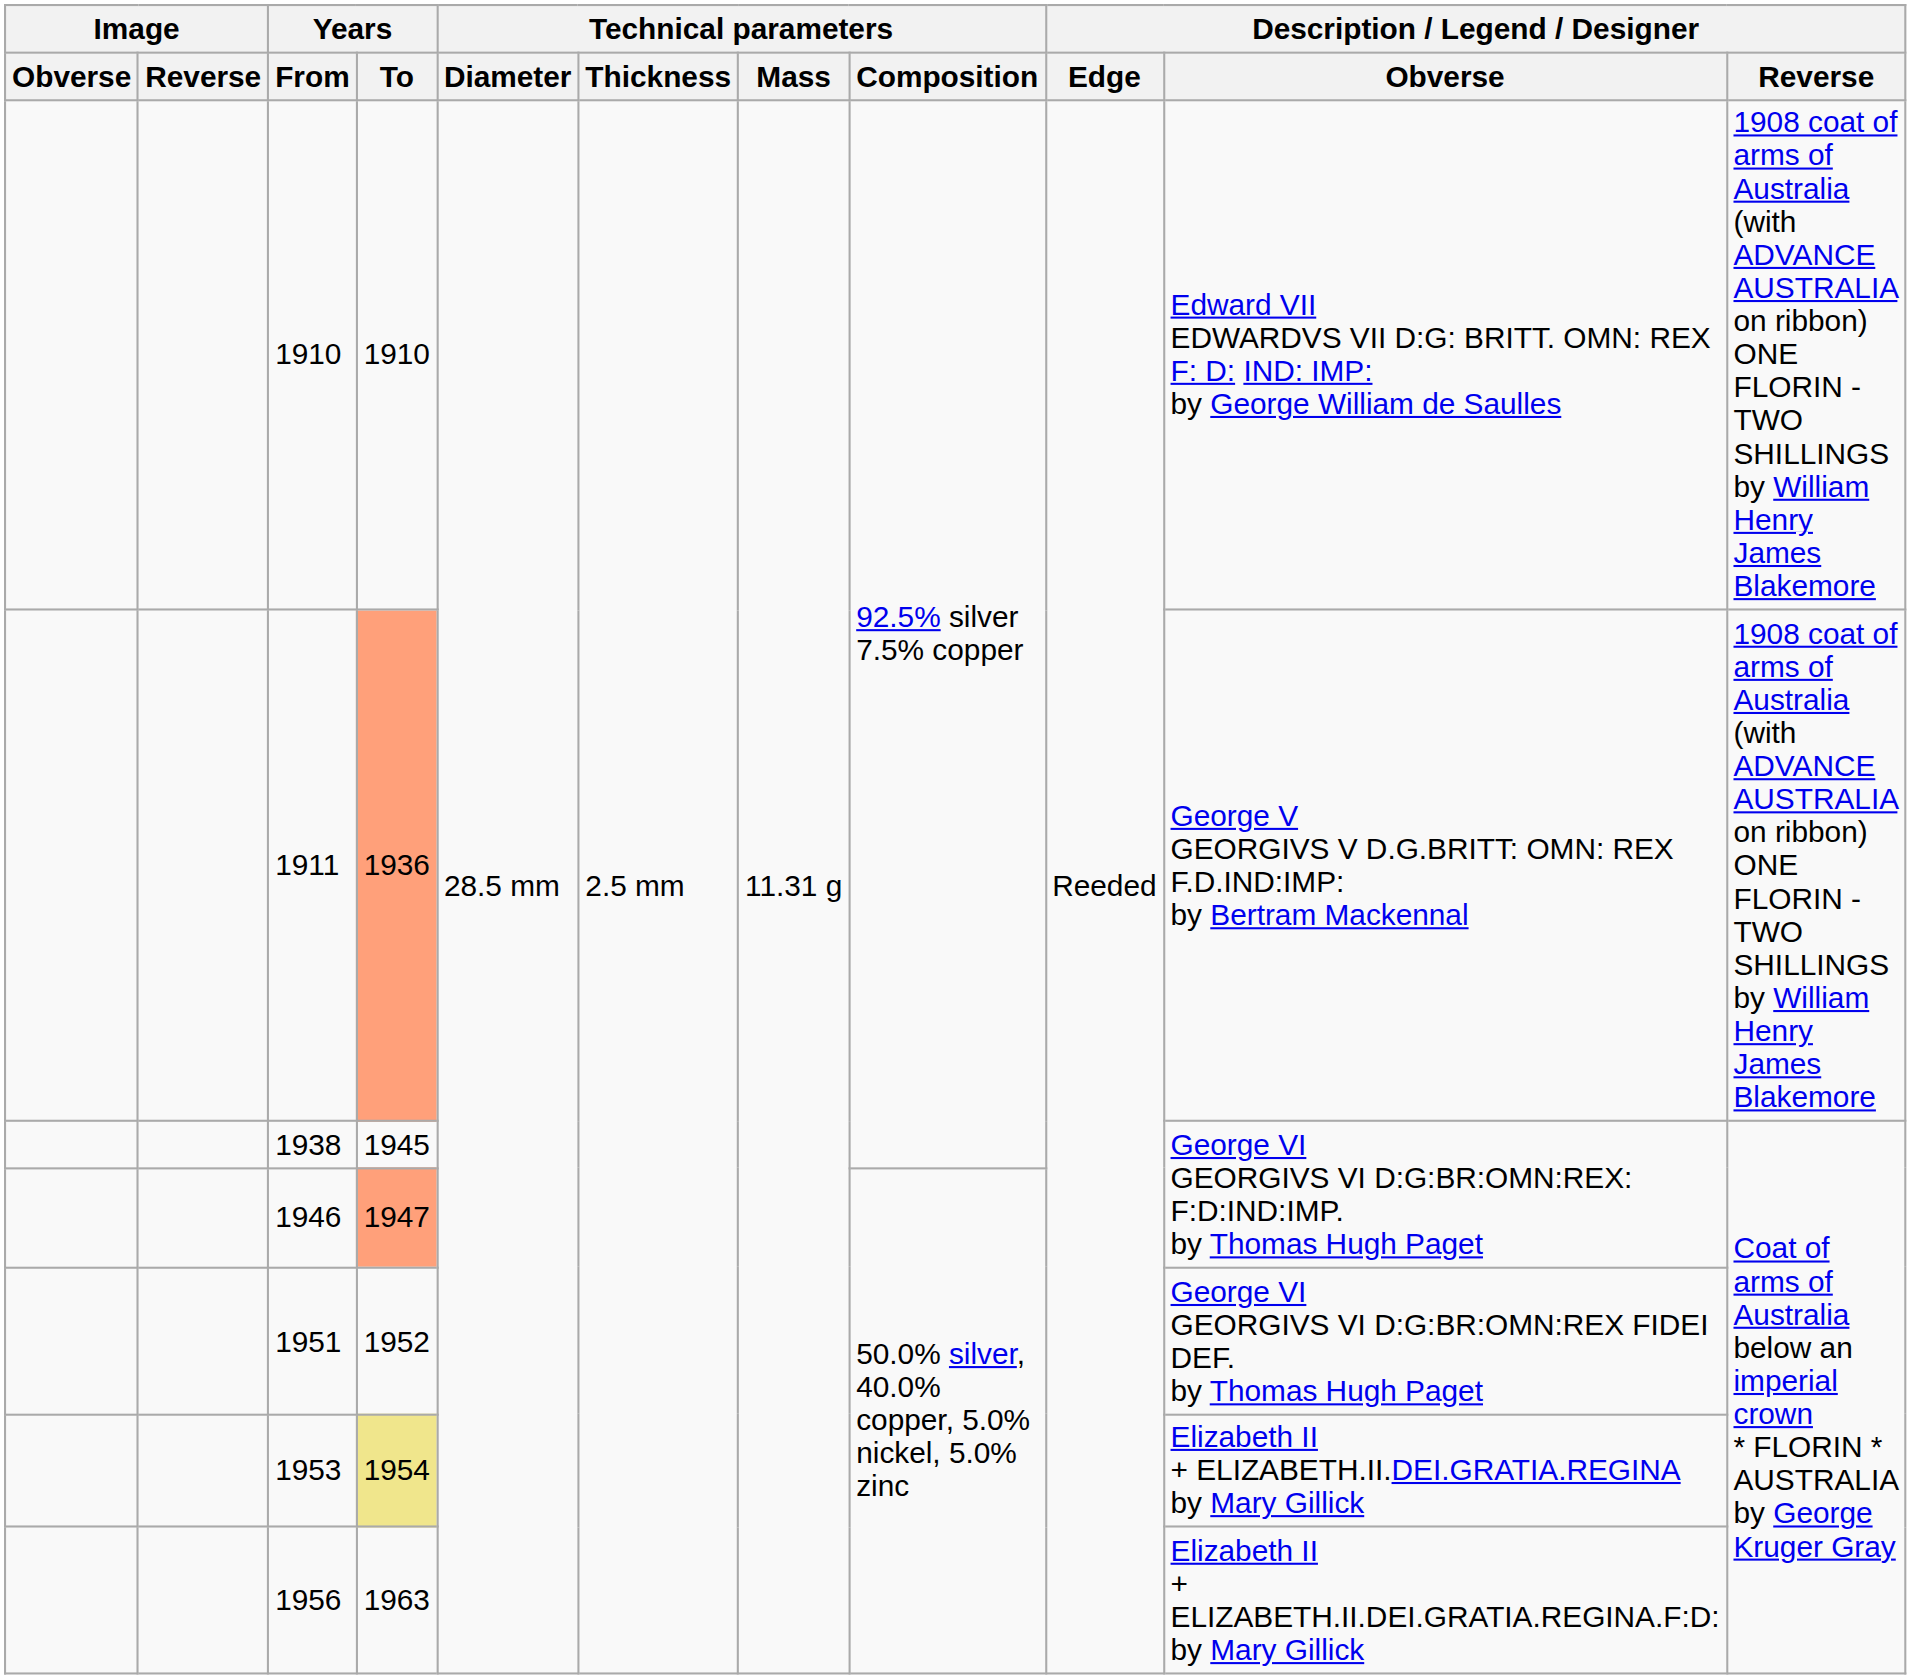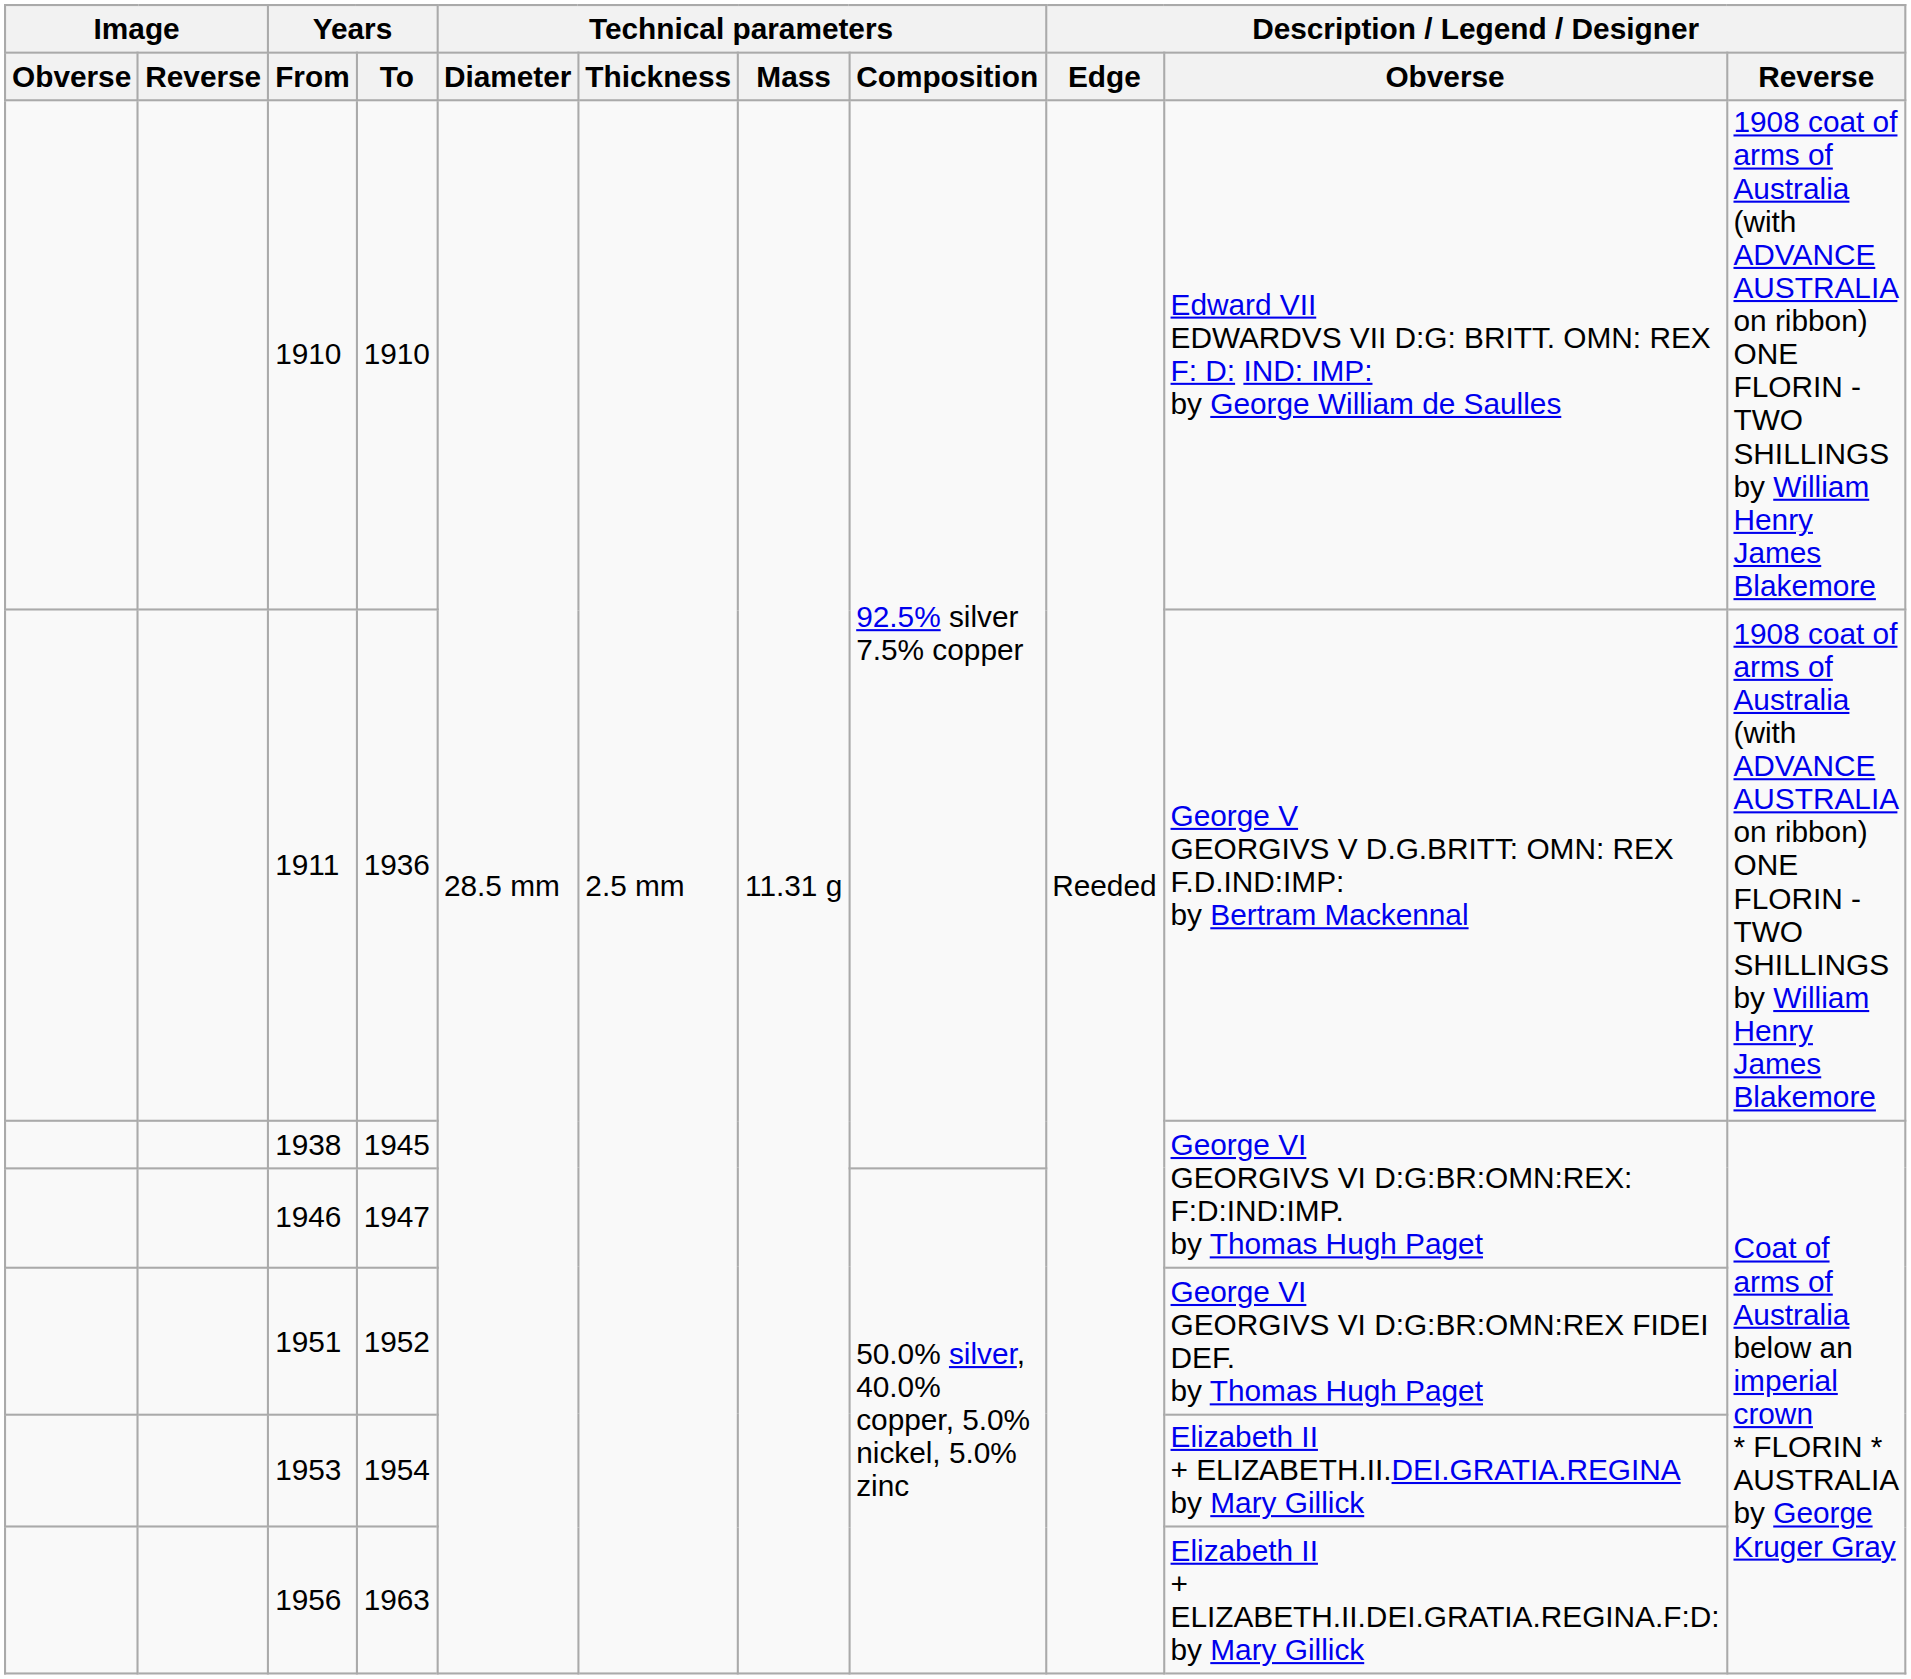1911 | Years / To: lightsalmon background -> no background
1946 | Years / To: lightsalmon background -> no background
1953 | Years / To: khaki background -> no background
